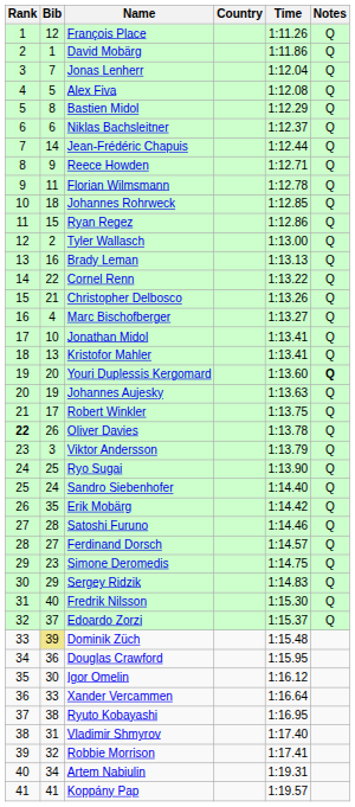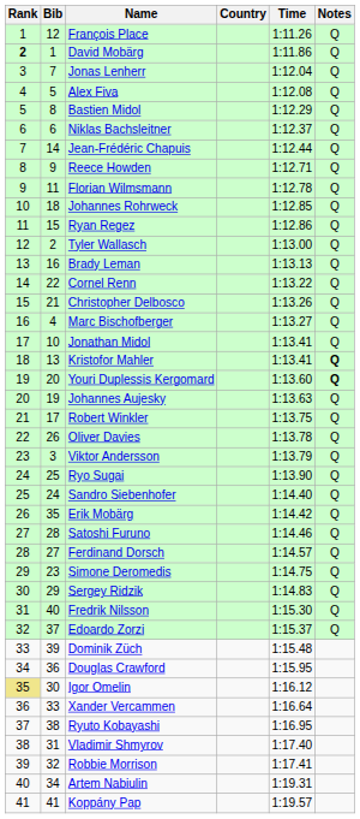David Mobärg | Rank: normal -> bold
Kristofor Mahler | Notes: normal -> bold
Oliver Davies | Rank: bold -> normal
Dominik Züch | Bib: khaki background -> no background
Igor Omelin | Rank: no background -> khaki background
